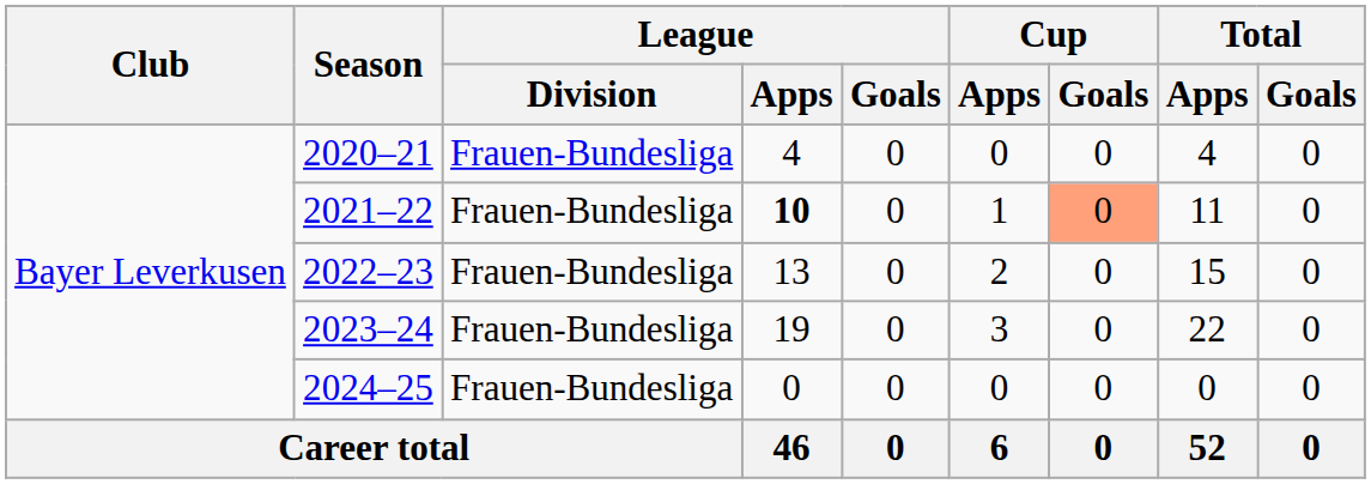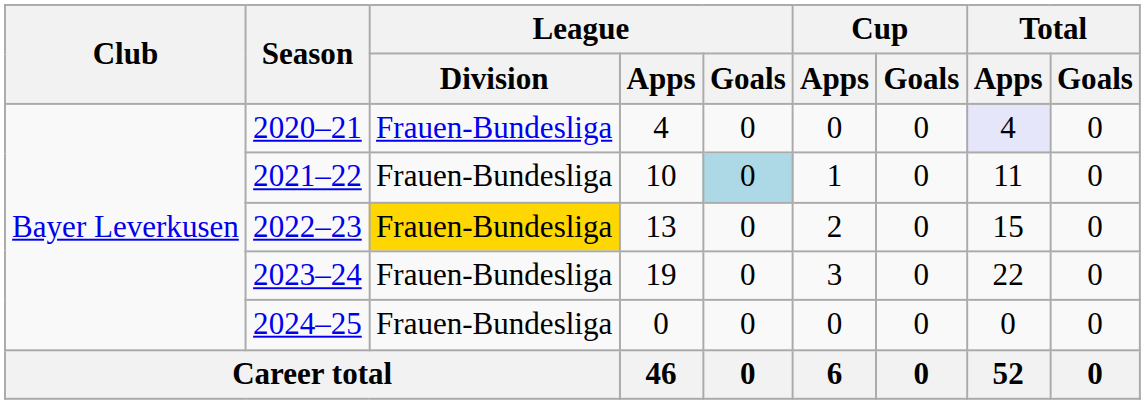2020–21 | Total / Apps: no background -> lavender background
2021–22 | League / Apps: bold -> normal
2021–22 | League / Goals: no background -> lightblue background
2021–22 | Cup / Goals: lightsalmon background -> no background
2022–23 | League / Division: no background -> gold background
